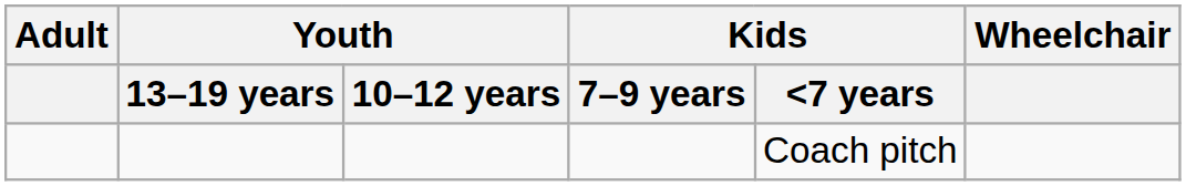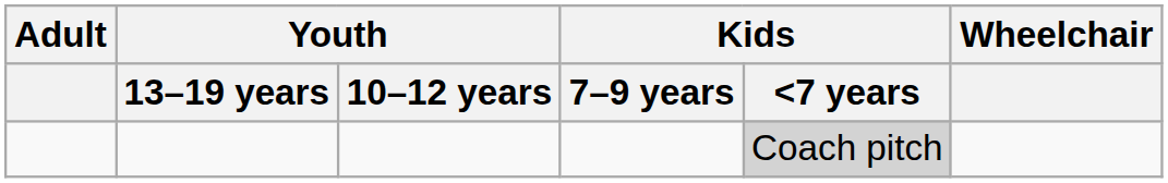row 3 | Kids / <7 years: no background -> lightgrey background
